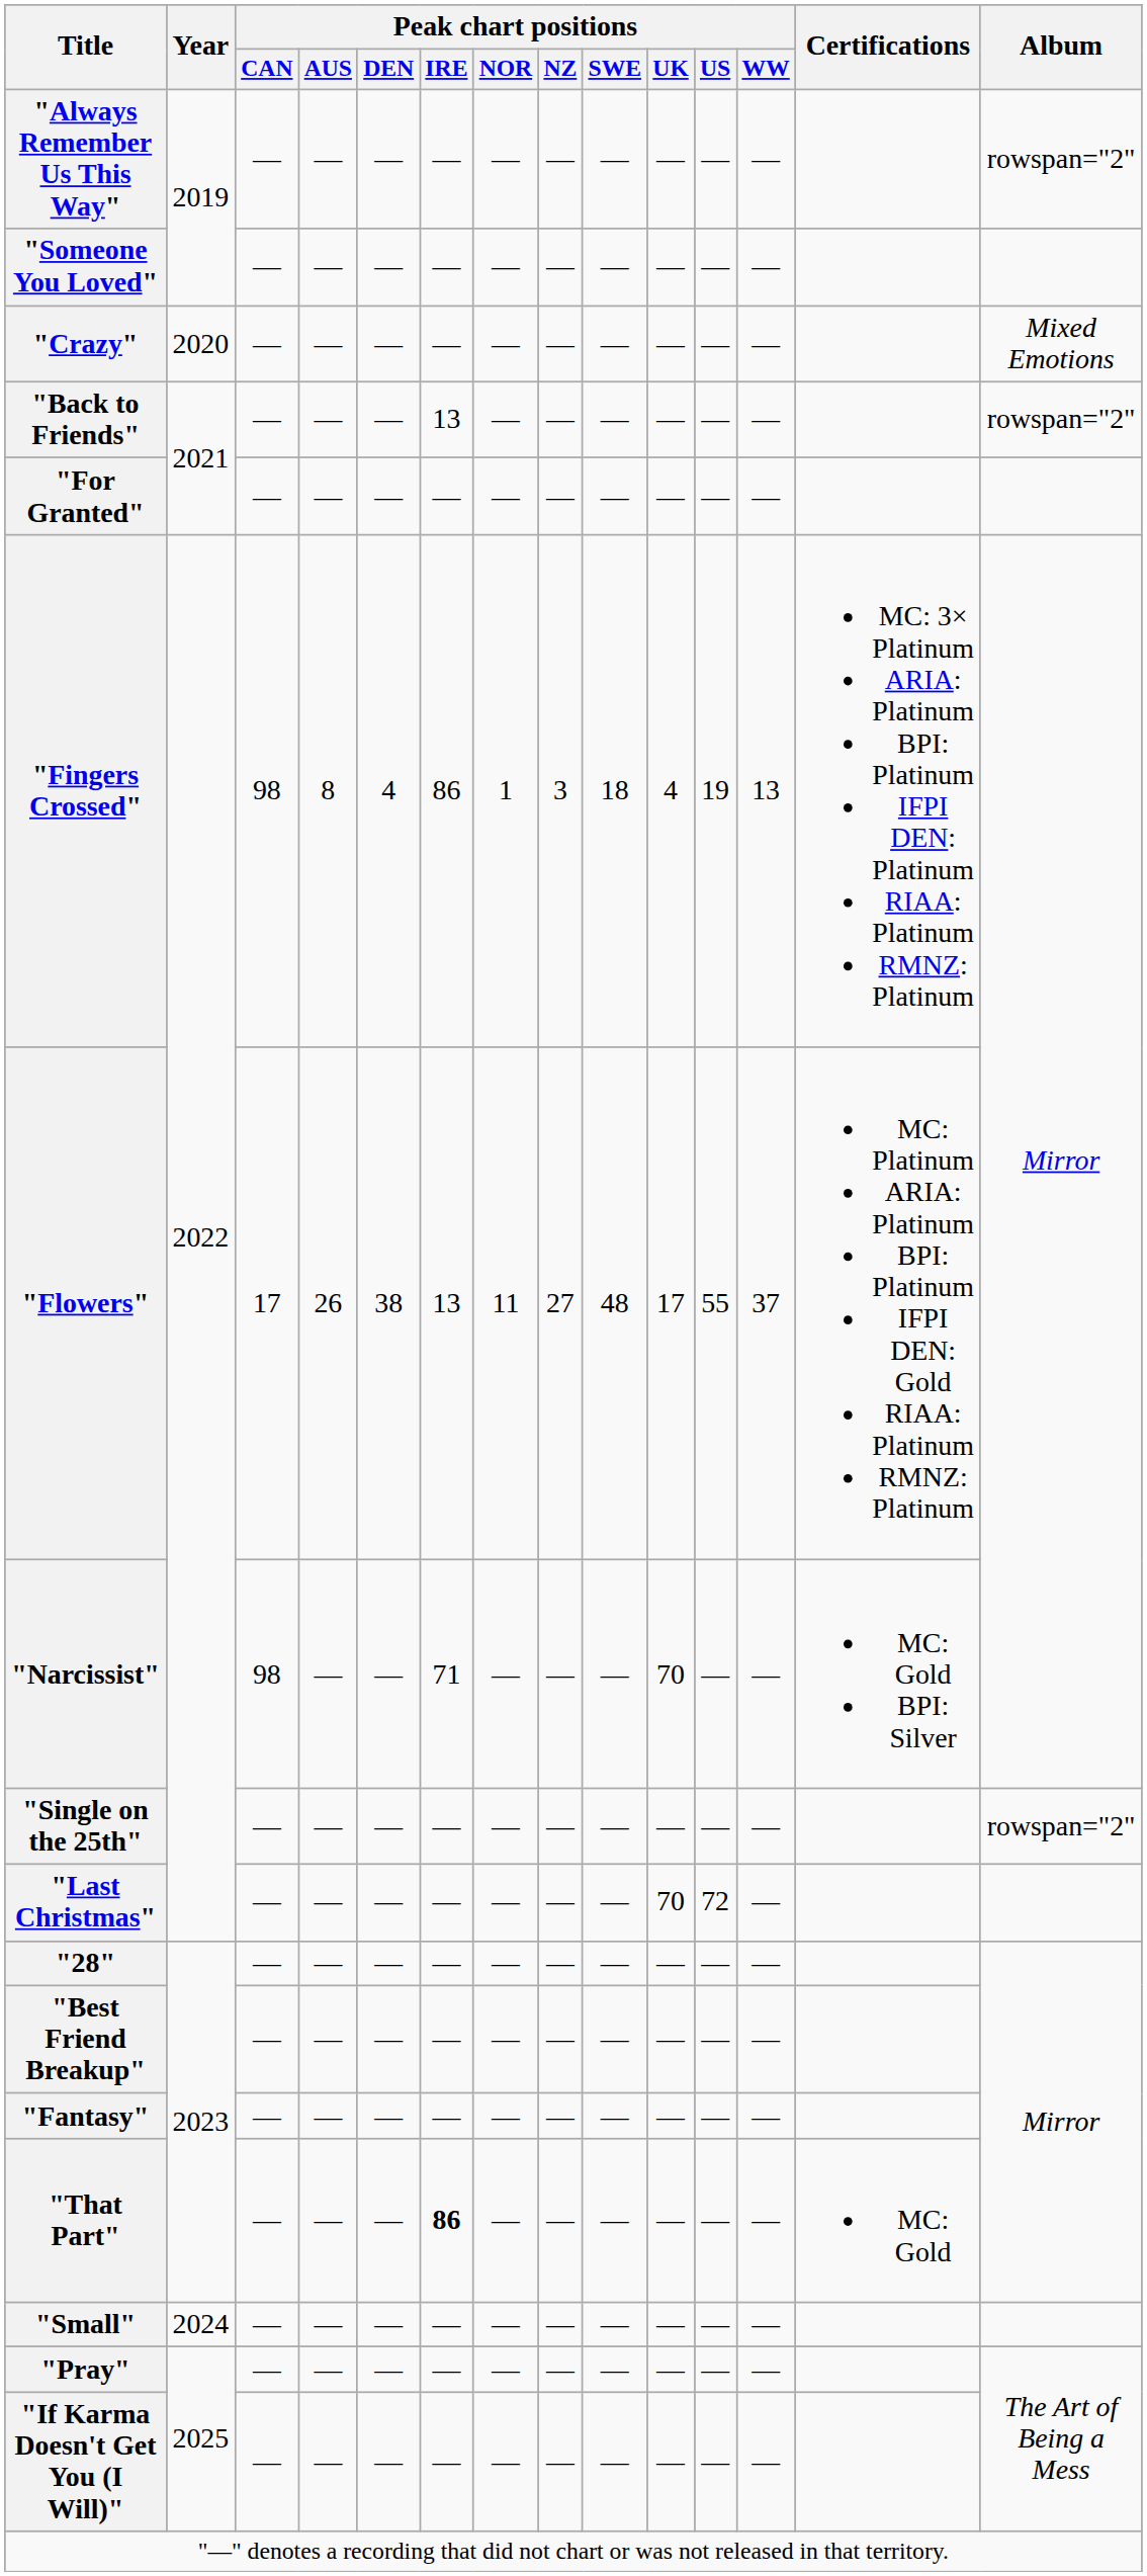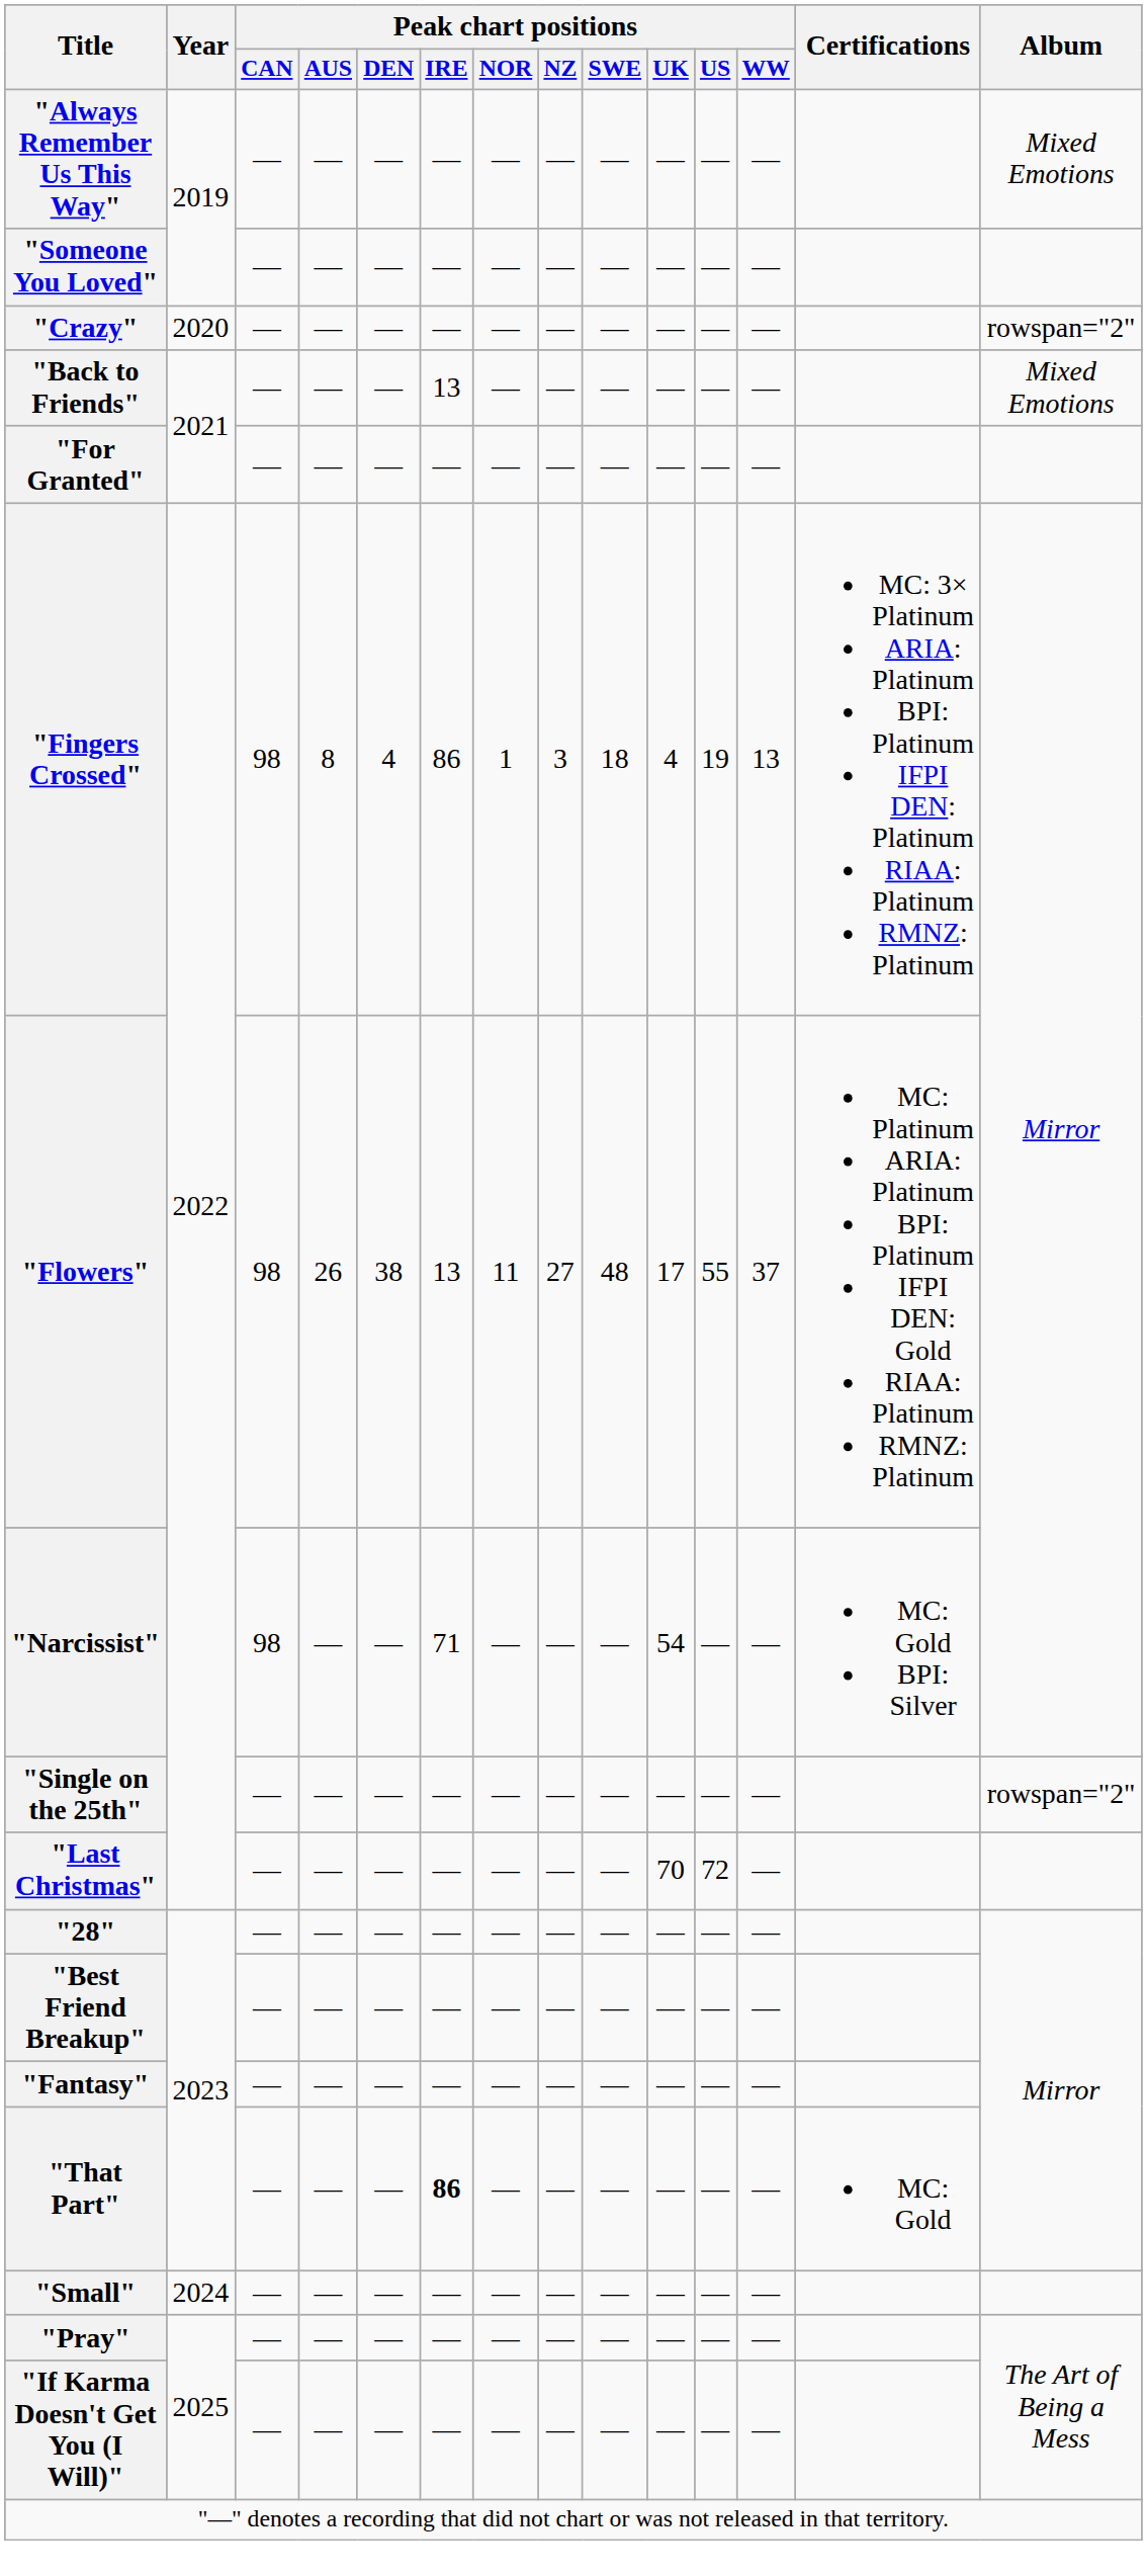"Always Remember Us This Way" | Album: rowspan="2" -> Mixed Emotions
"Crazy" | Album: Mixed Emotions -> rowspan="2"
"Back to Friends" | Album: rowspan="2" -> Mixed Emotions
"Flowers" | Peak chart positions / CAN: 17 -> 98
"Narcissist" | Peak chart positions / UK: 70 -> 54
